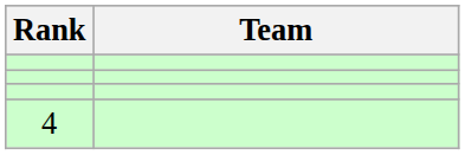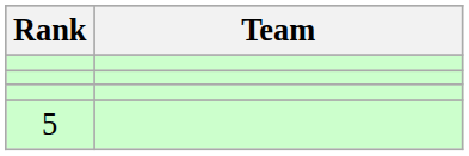row 5 | Rank: 4 -> 5
